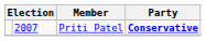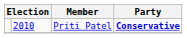Priti Patel | column 2: 2007 -> 2010
